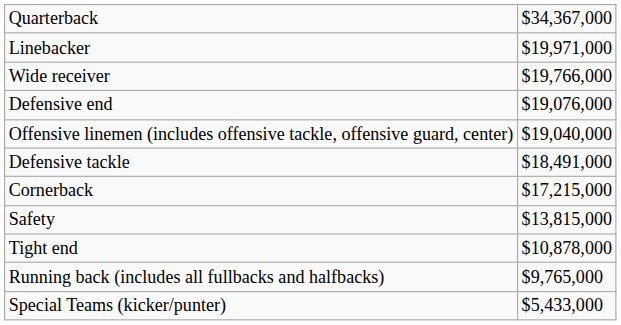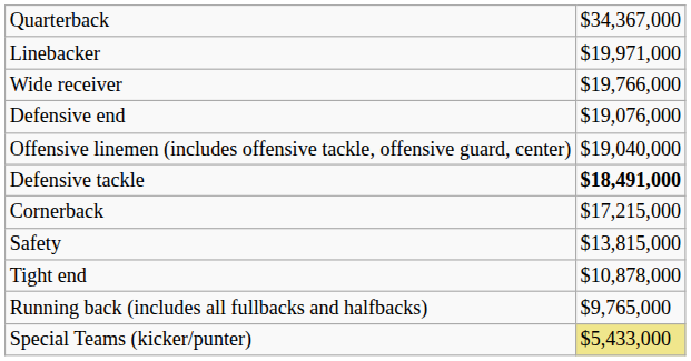Defensive tackle | column 2: normal -> bold
Special Teams (kicker/punter) | column 2: no background -> khaki background
